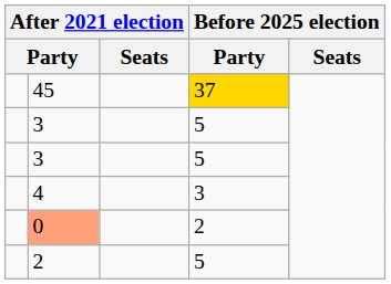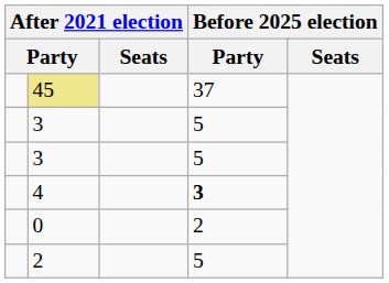45 | column 2: no background -> khaki background
45 | column 4: gold background -> no background
4 | column 4: normal -> bold
0 | column 2: lightsalmon background -> no background
